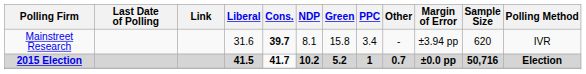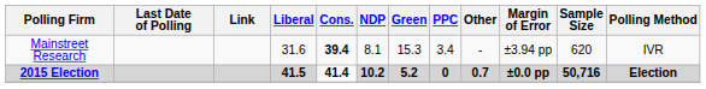Mainstreet Research | Cons.: 39.7 -> 39.4
Mainstreet Research | Green: 15.8 -> 15.3
2015 Election | Cons.: 41.7 -> 41.4
2015 Election | PPC: 1 -> 0
